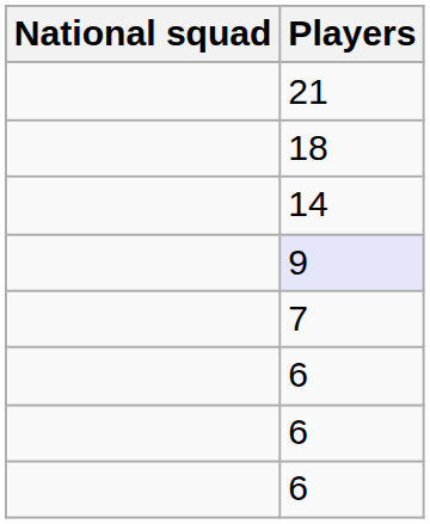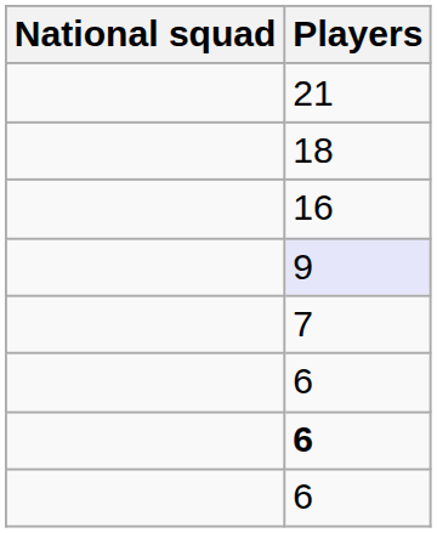row 4 | Players: 14 -> 16
row 8 | Players: normal -> bold
